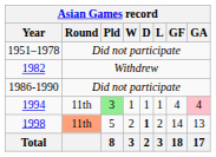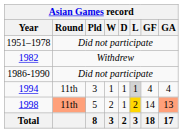1994 | Pld: lightgreen background -> no background
1994 | L: no background -> lightgrey background
1994 | GA: pink background -> no background
1998 | D: bold -> normal
1998 | L: no background -> gold background
1998 | GA: no background -> lightsalmon background
